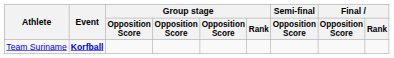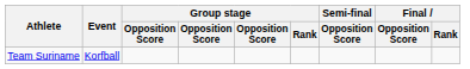Team Suriname | Event: bold -> normal
